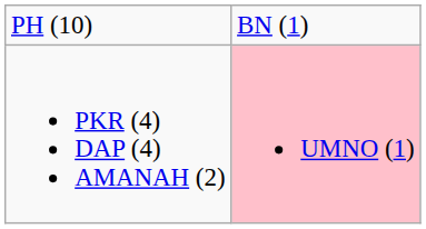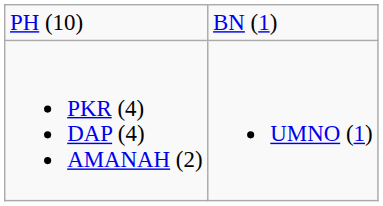PKR (4) DAP (4) AMANAH (2) | column 2: pink background -> no background
